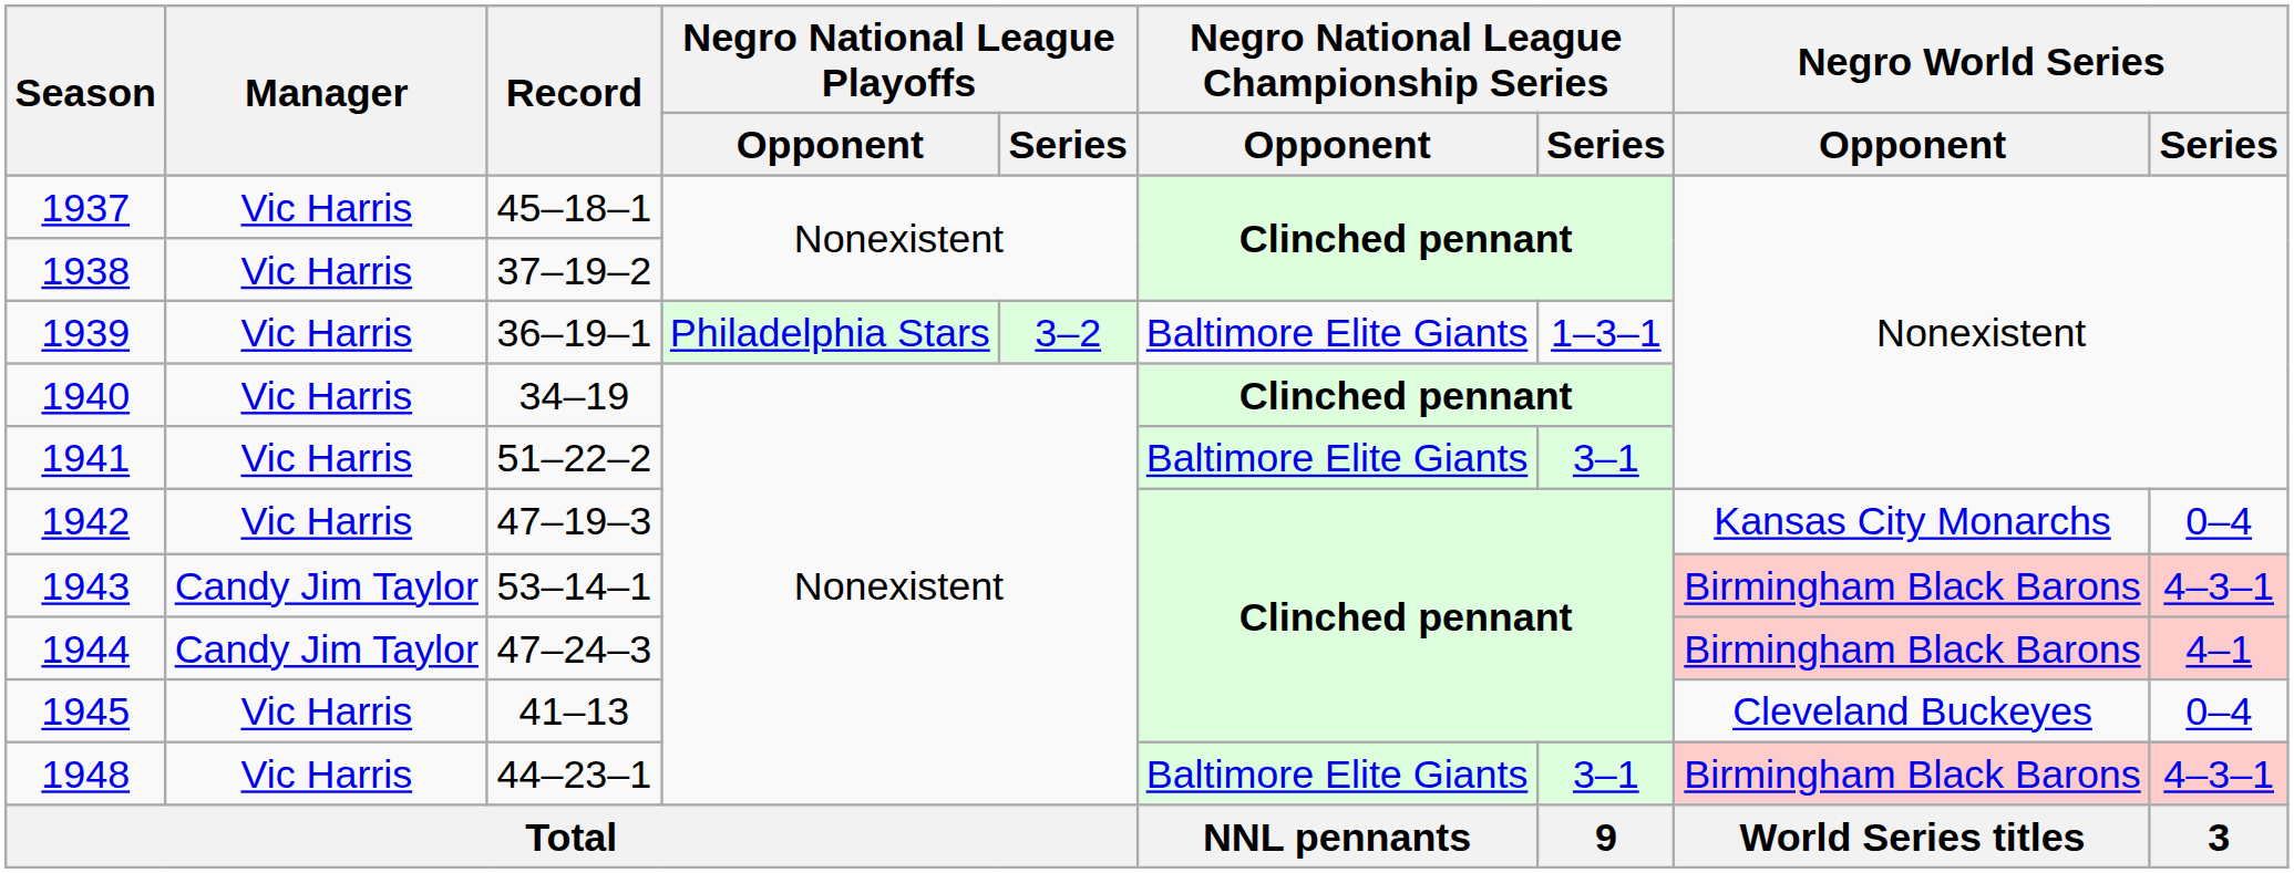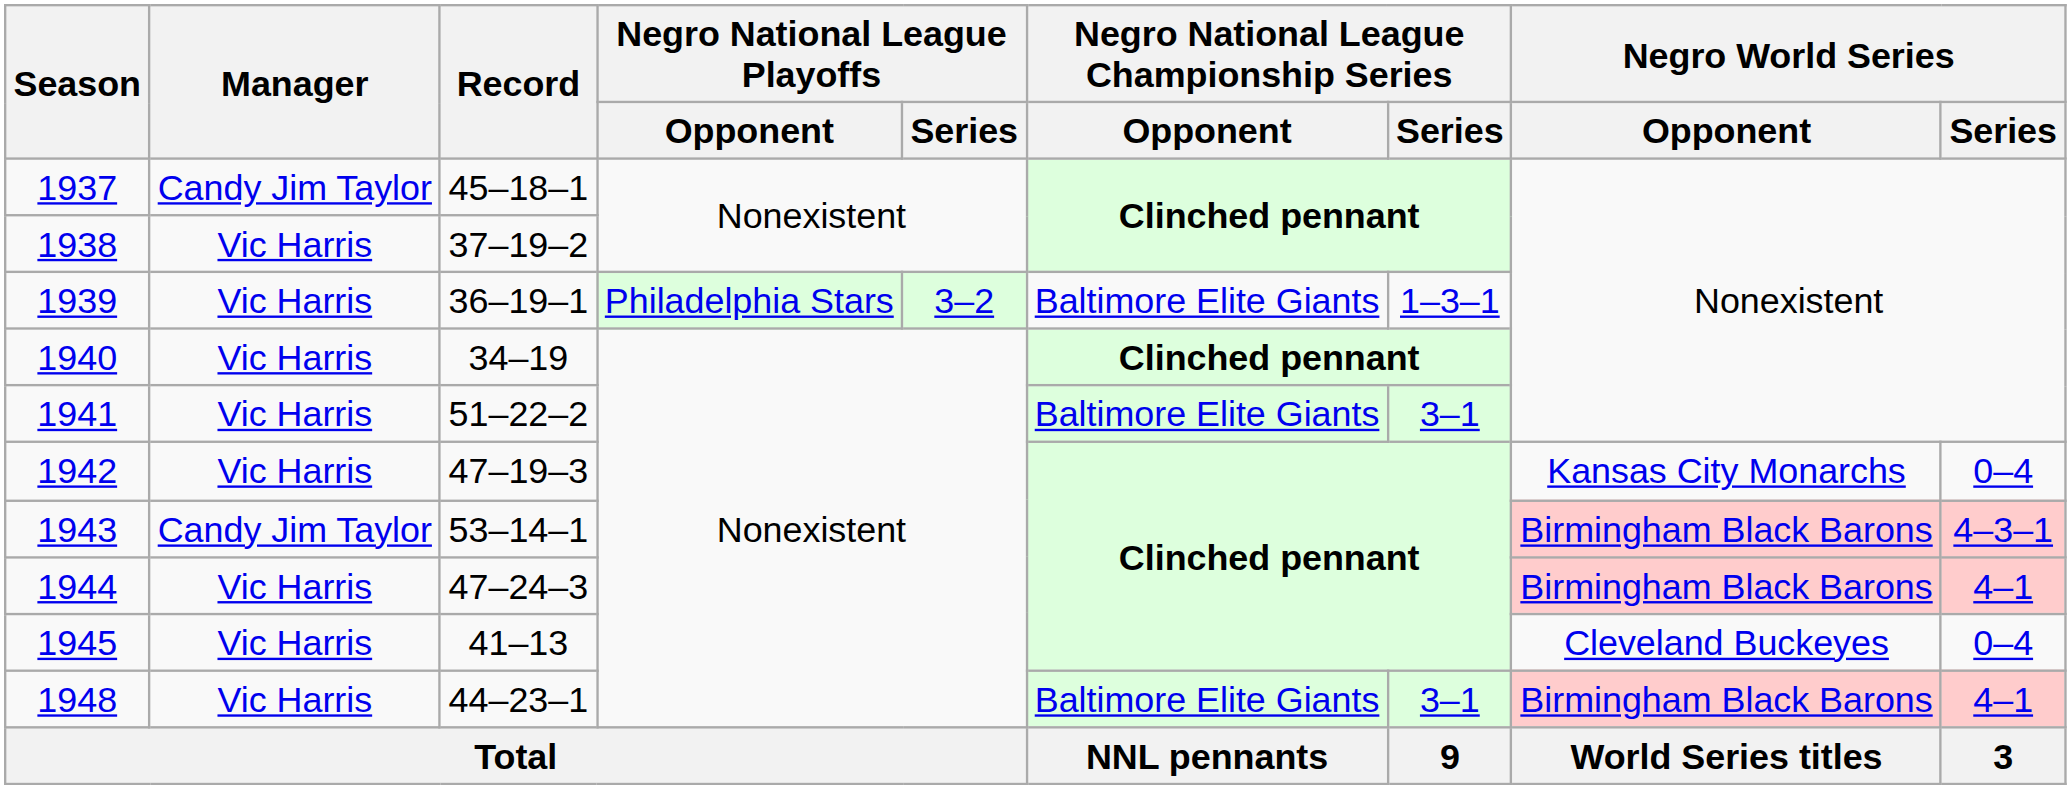1937 | Manager: Vic Harris -> Candy Jim Taylor
1944 | Manager: Candy Jim Taylor -> Vic Harris
1948 | Negro World Series / Series: 4–3–1 -> 4–1
